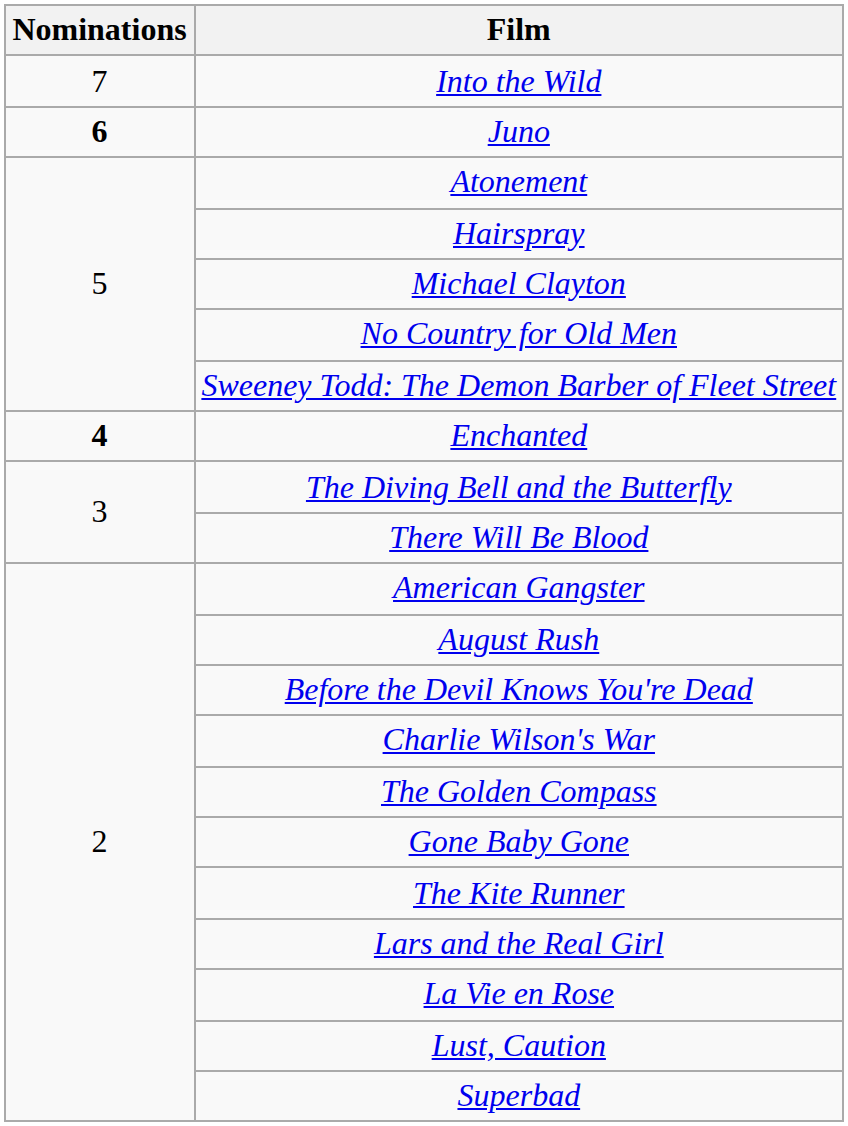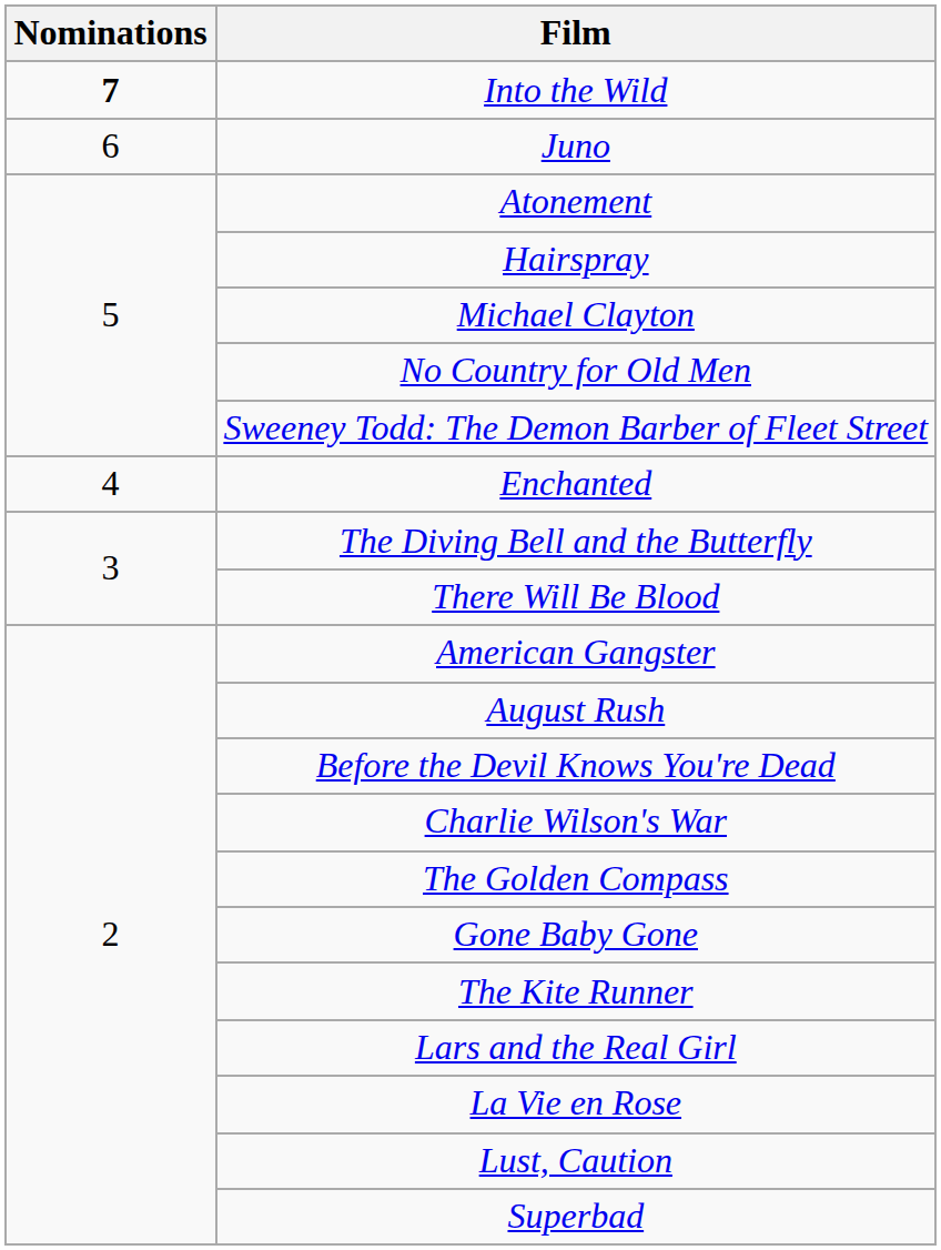Into the Wild | Nominations: normal -> bold
Juno | Nominations: bold -> normal
Enchanted | Nominations: bold -> normal
